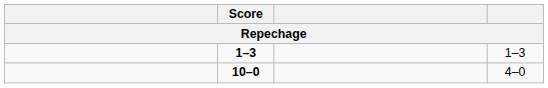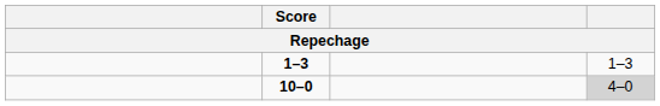10–0 | column 4: no background -> lightgrey background
